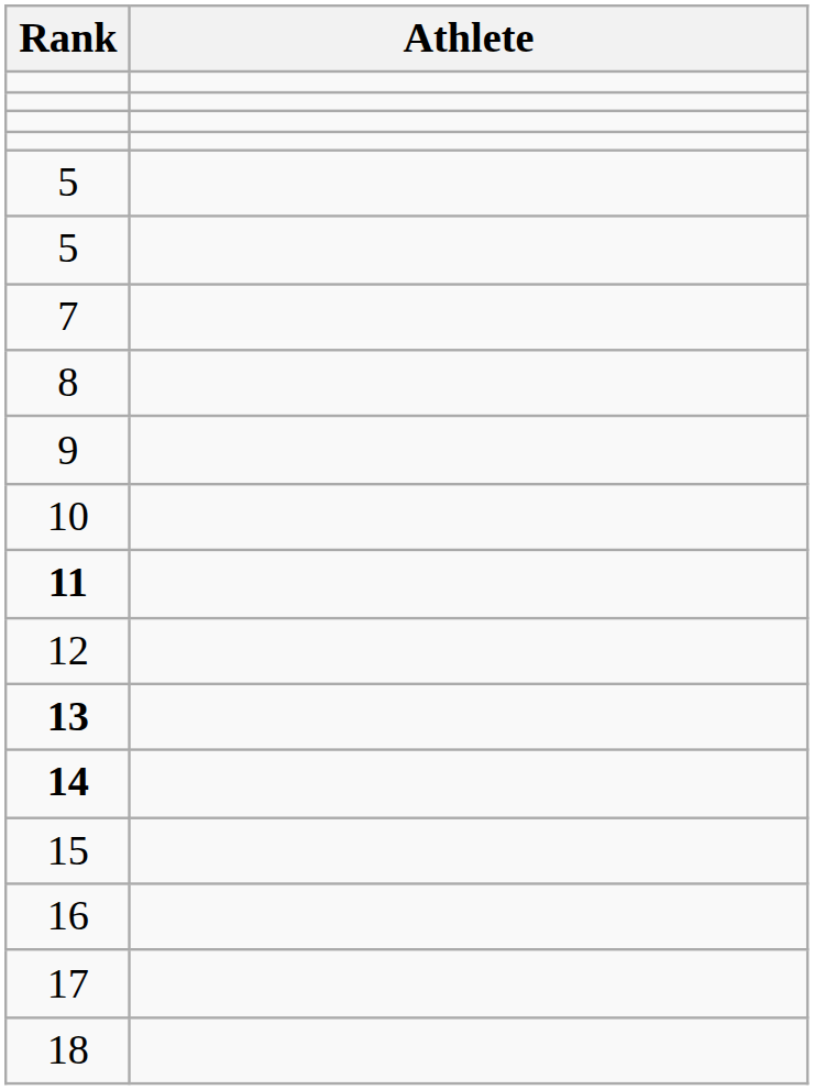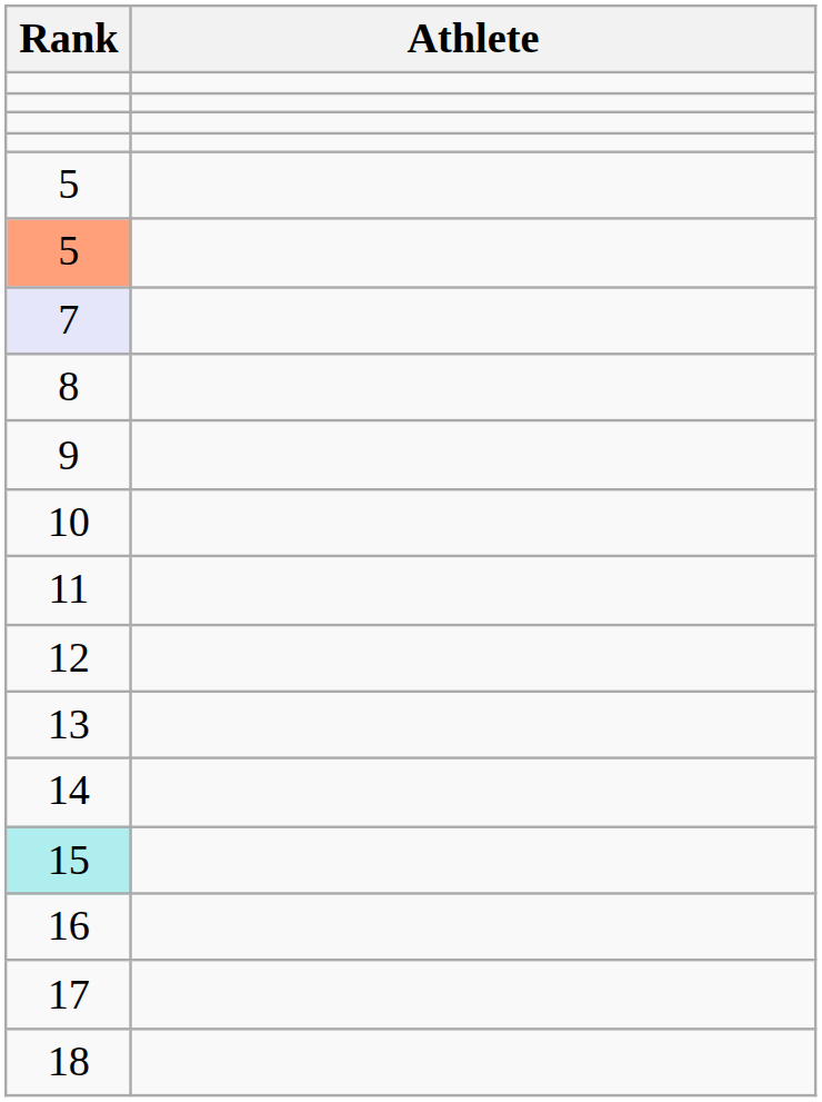row 7 | Rank: no background -> lightsalmon background
row 8 | Rank: no background -> lavender background
row 12 | Rank: bold -> normal
row 14 | Rank: bold -> normal
row 15 | Rank: bold -> normal
row 16 | Rank: no background -> paleturquoise background
